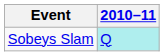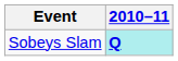Sobeys Slam | 2010–11: normal -> bold
